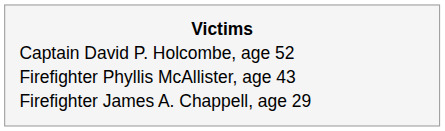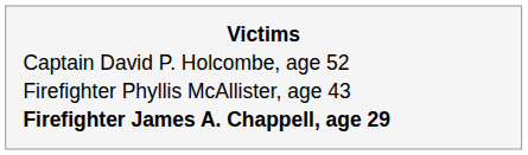row 4 | column 1: normal -> bold
